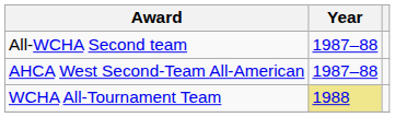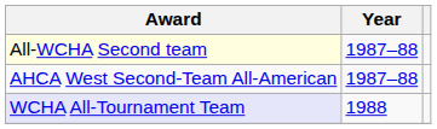row 2 | Award: no background -> lightyellow background
row 4 | Award: no background -> lavender background
row 4 | Year: khaki background -> no background
